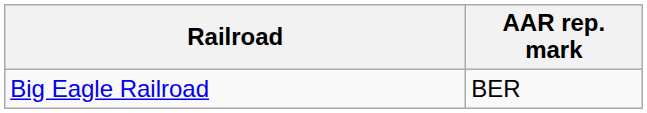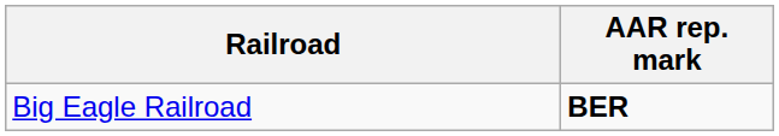Big Eagle Railroad | AAR rep. mark: normal -> bold
